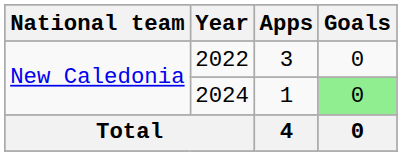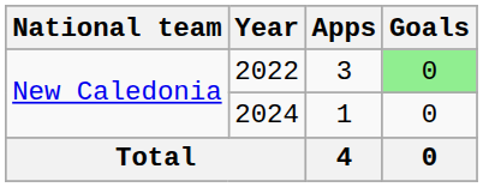2022 | Goals: no background -> lightgreen background
2024 | Goals: lightgreen background -> no background
